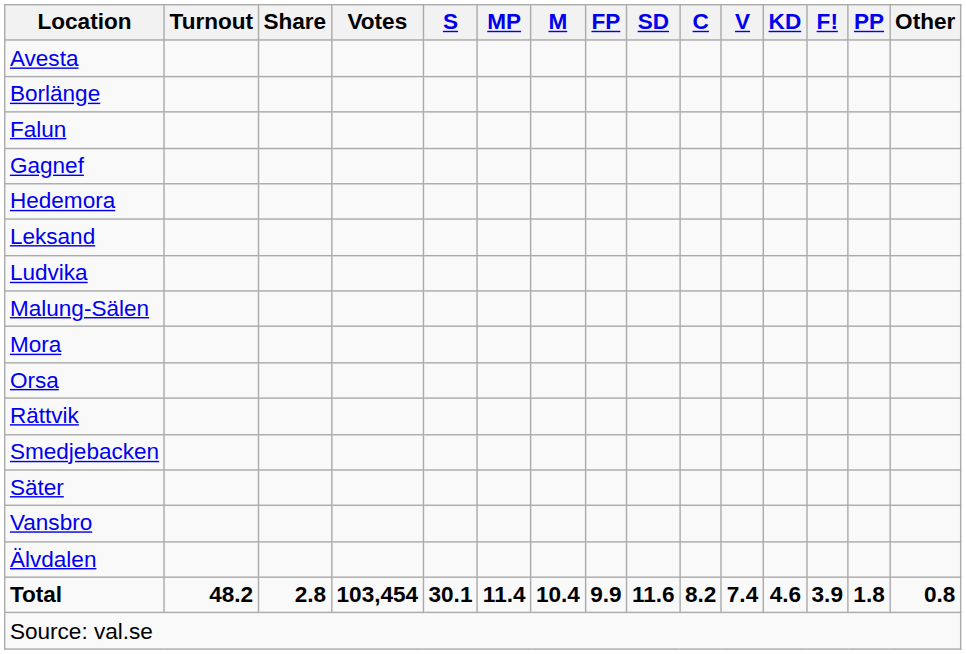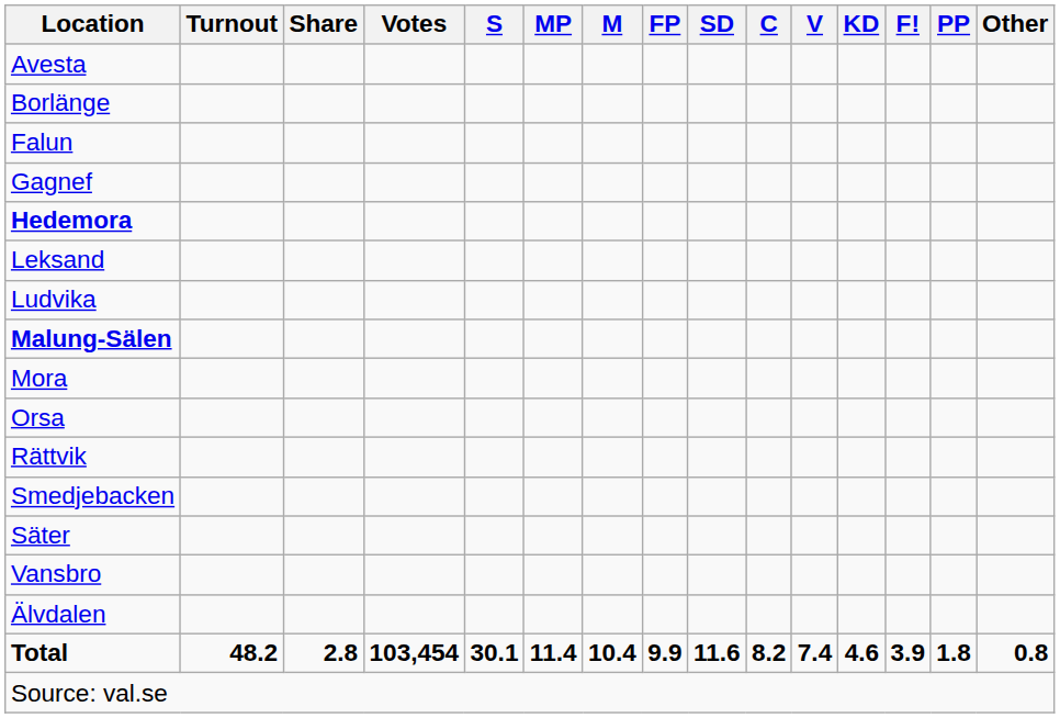Hedemora | Location: normal -> bold
Malung-Sälen | Location: normal -> bold
